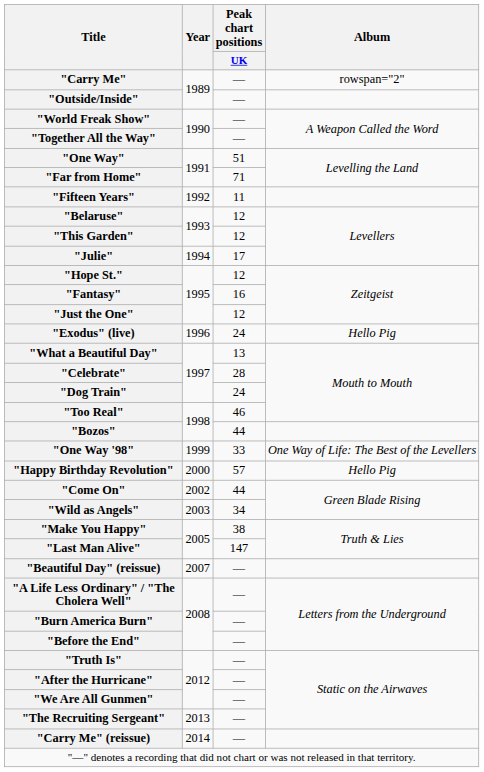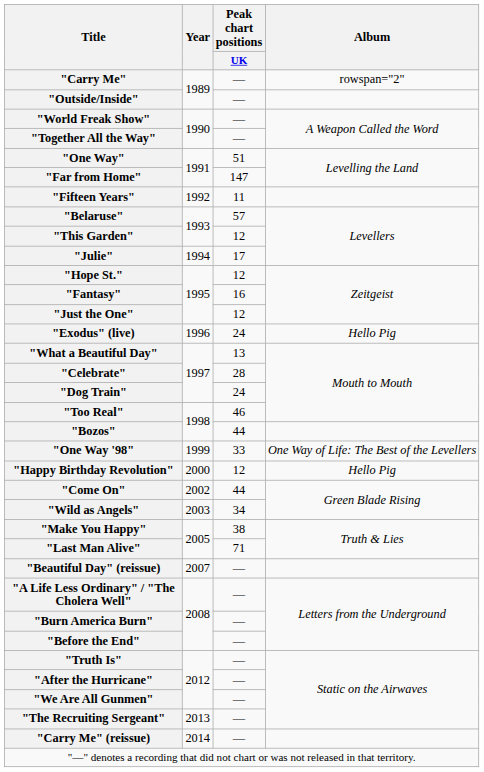"Far from Home" | Peak chart positions / UK: 71 -> 147
"Belaruse" | Peak chart positions / UK: 12 -> 57
"Happy Birthday Revolution" | Peak chart positions / UK: 57 -> 12
"Last Man Alive" | Peak chart positions / UK: 147 -> 71
